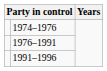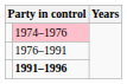1974–1976 | column 2: no background -> pink background
1991–1996 | column 2: normal -> bold
